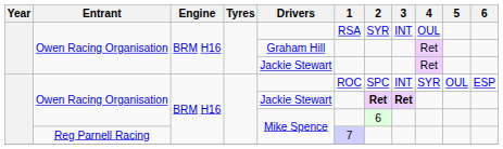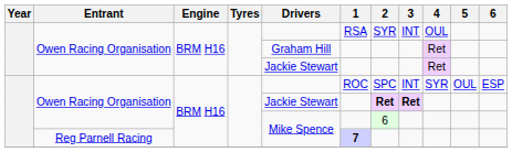Reg Parnell Racing | 1: normal -> bold
